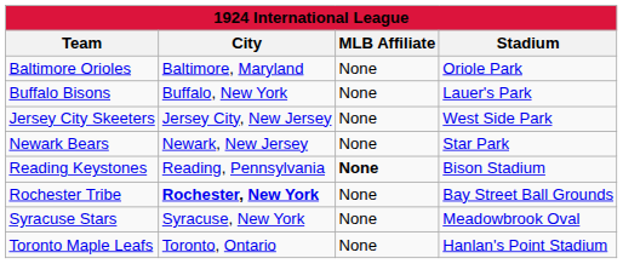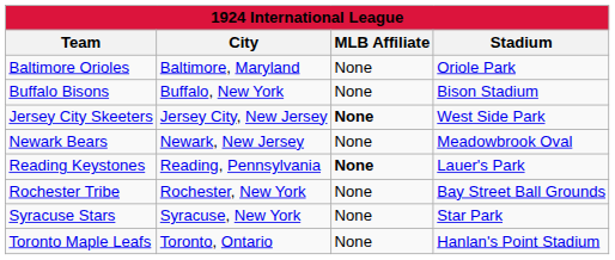Buffalo Bisons | Stadium: Lauer's Park -> Bison Stadium
Jersey City Skeeters | MLB Affiliate: normal -> bold
Newark Bears | Stadium: Star Park -> Meadowbrook Oval
Reading Keystones | Stadium: Bison Stadium -> Lauer's Park
Rochester Tribe | City: bold -> normal
Syracuse Stars | Stadium: Meadowbrook Oval -> Star Park
